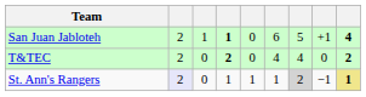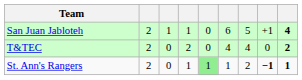San Juan Jabloteh | column 4: bold -> normal
T&TEC | column 4: bold -> normal
St. Ann's Rangers | column 2: lavender background -> no background
St. Ann's Rangers | column 5: no background -> lightgreen background
St. Ann's Rangers | column 7: lightgrey background -> no background
St. Ann's Rangers | column 8: normal -> bold
St. Ann's Rangers | column 9: khaki background -> no background
